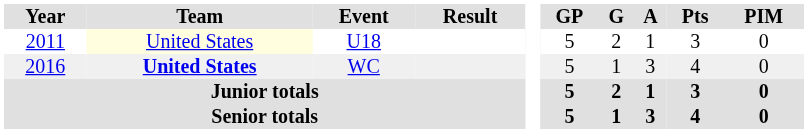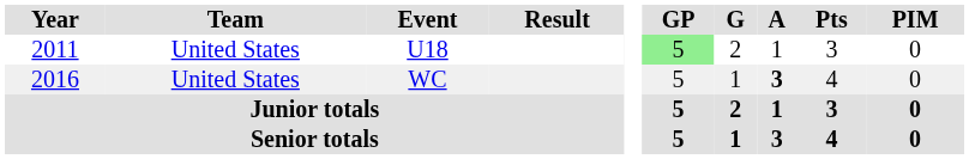U18 | Team: lightyellow background -> no background
U18 | GP: no background -> lightgreen background
WC | Team: bold -> normal
WC | A: normal -> bold
